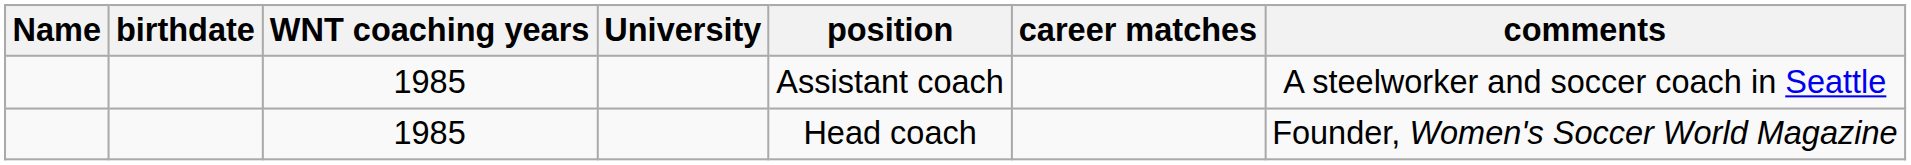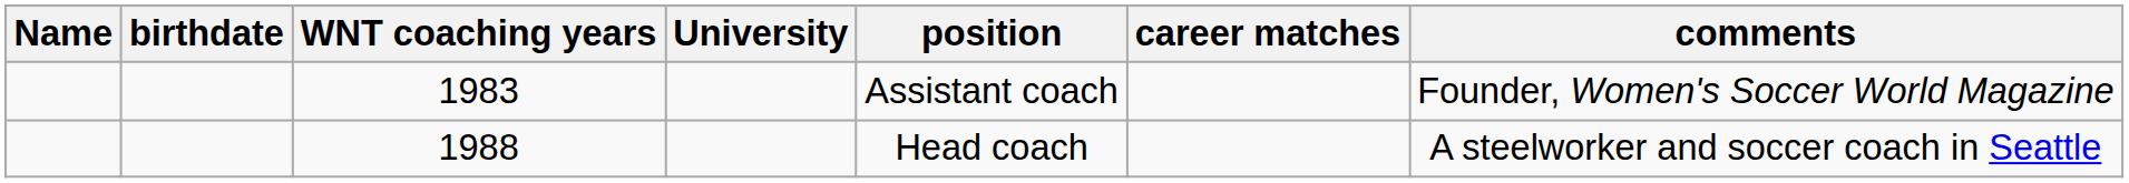row 2 | WNT coaching years: 1985 -> 1983
row 2 | comments: A steelworker and soccer coach in Seattle -> Founder, Women's Soccer World Magazine
row 3 | WNT coaching years: 1985 -> 1988
row 3 | comments: Founder, Women's Soccer World Magazine -> A steelworker and soccer coach in Seattle
